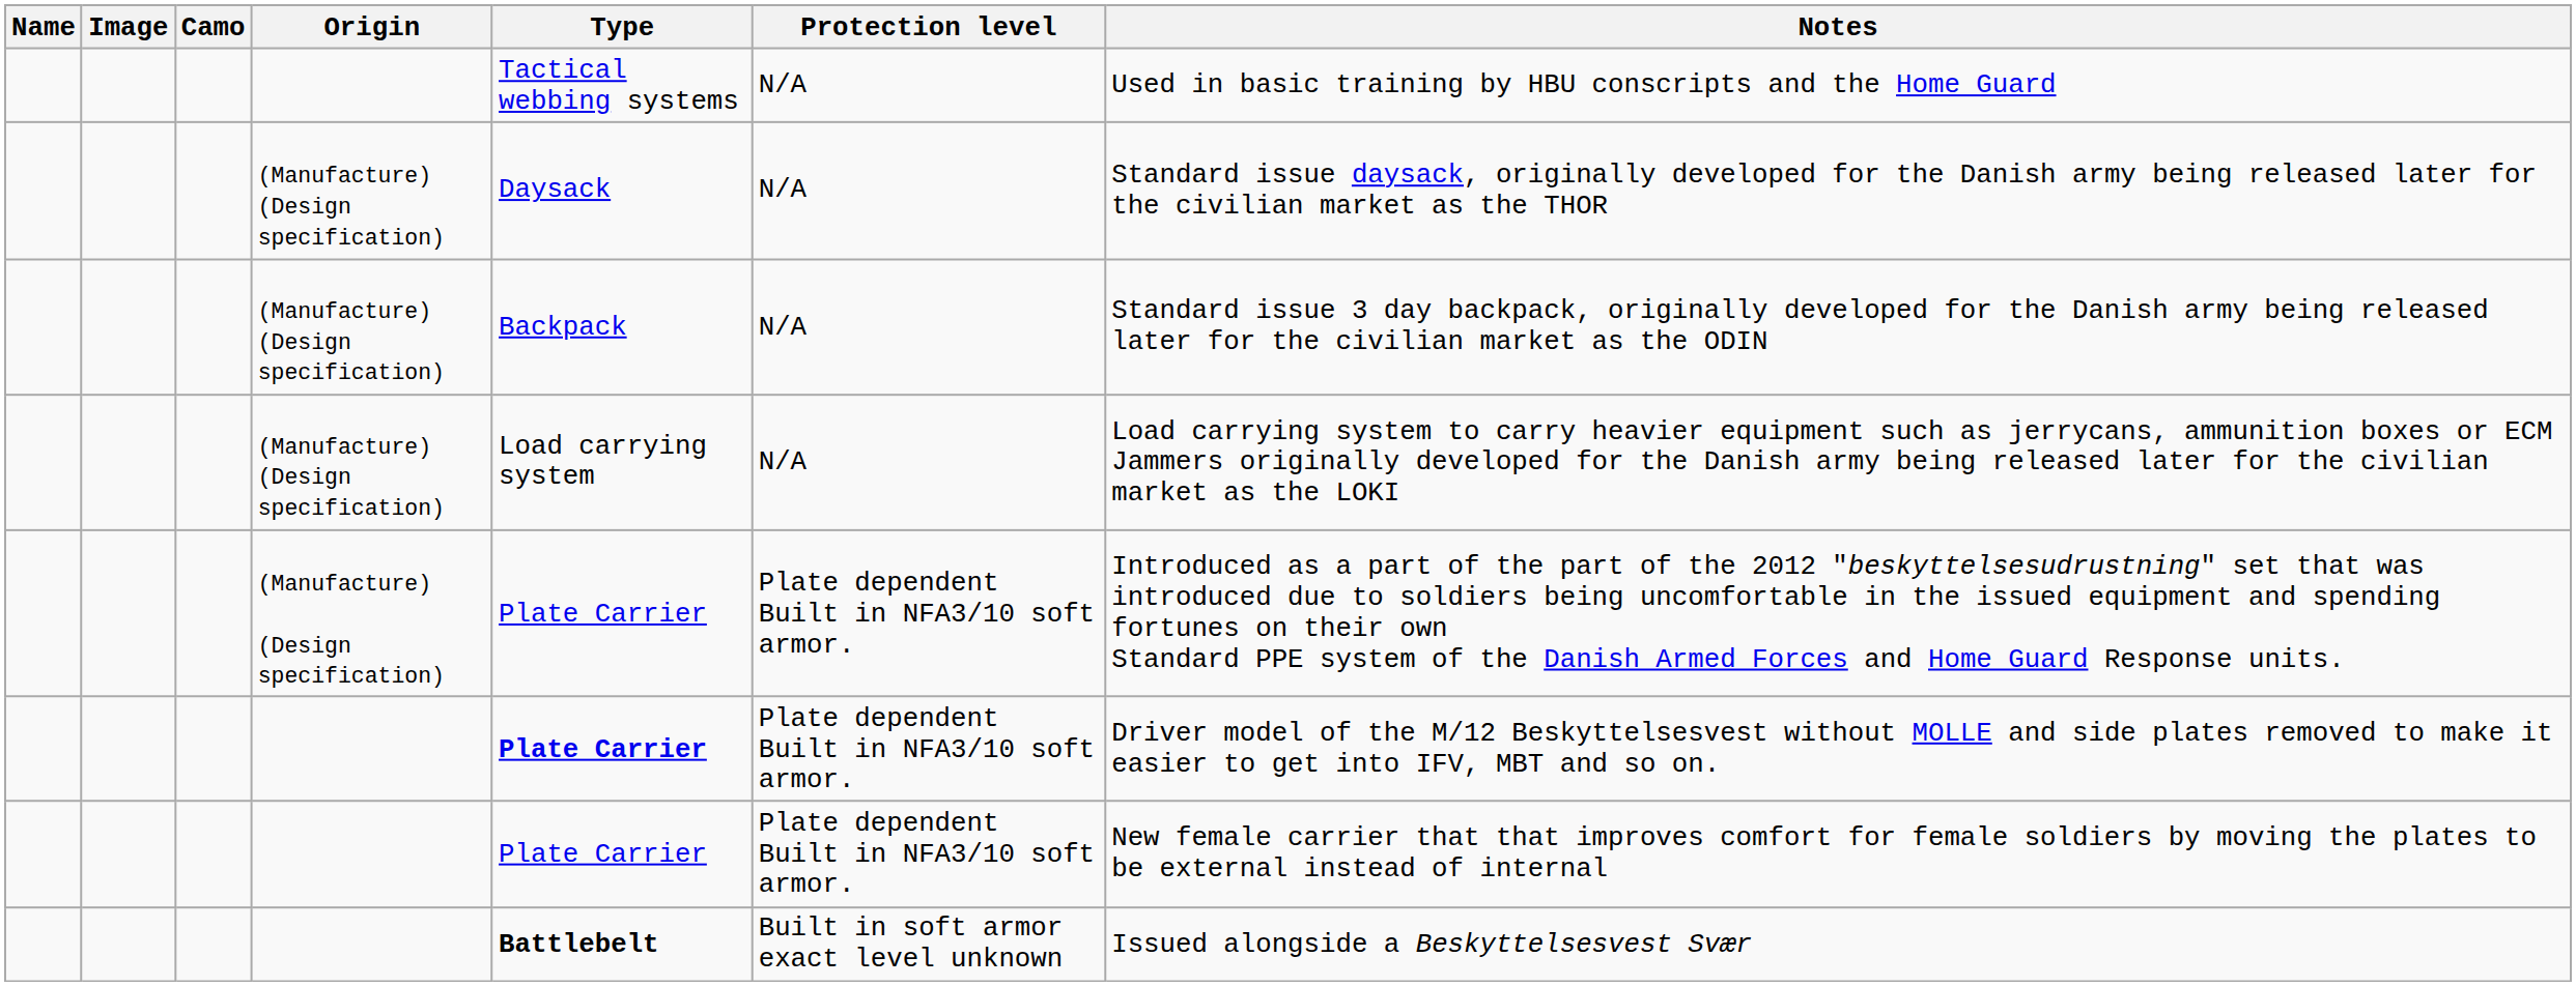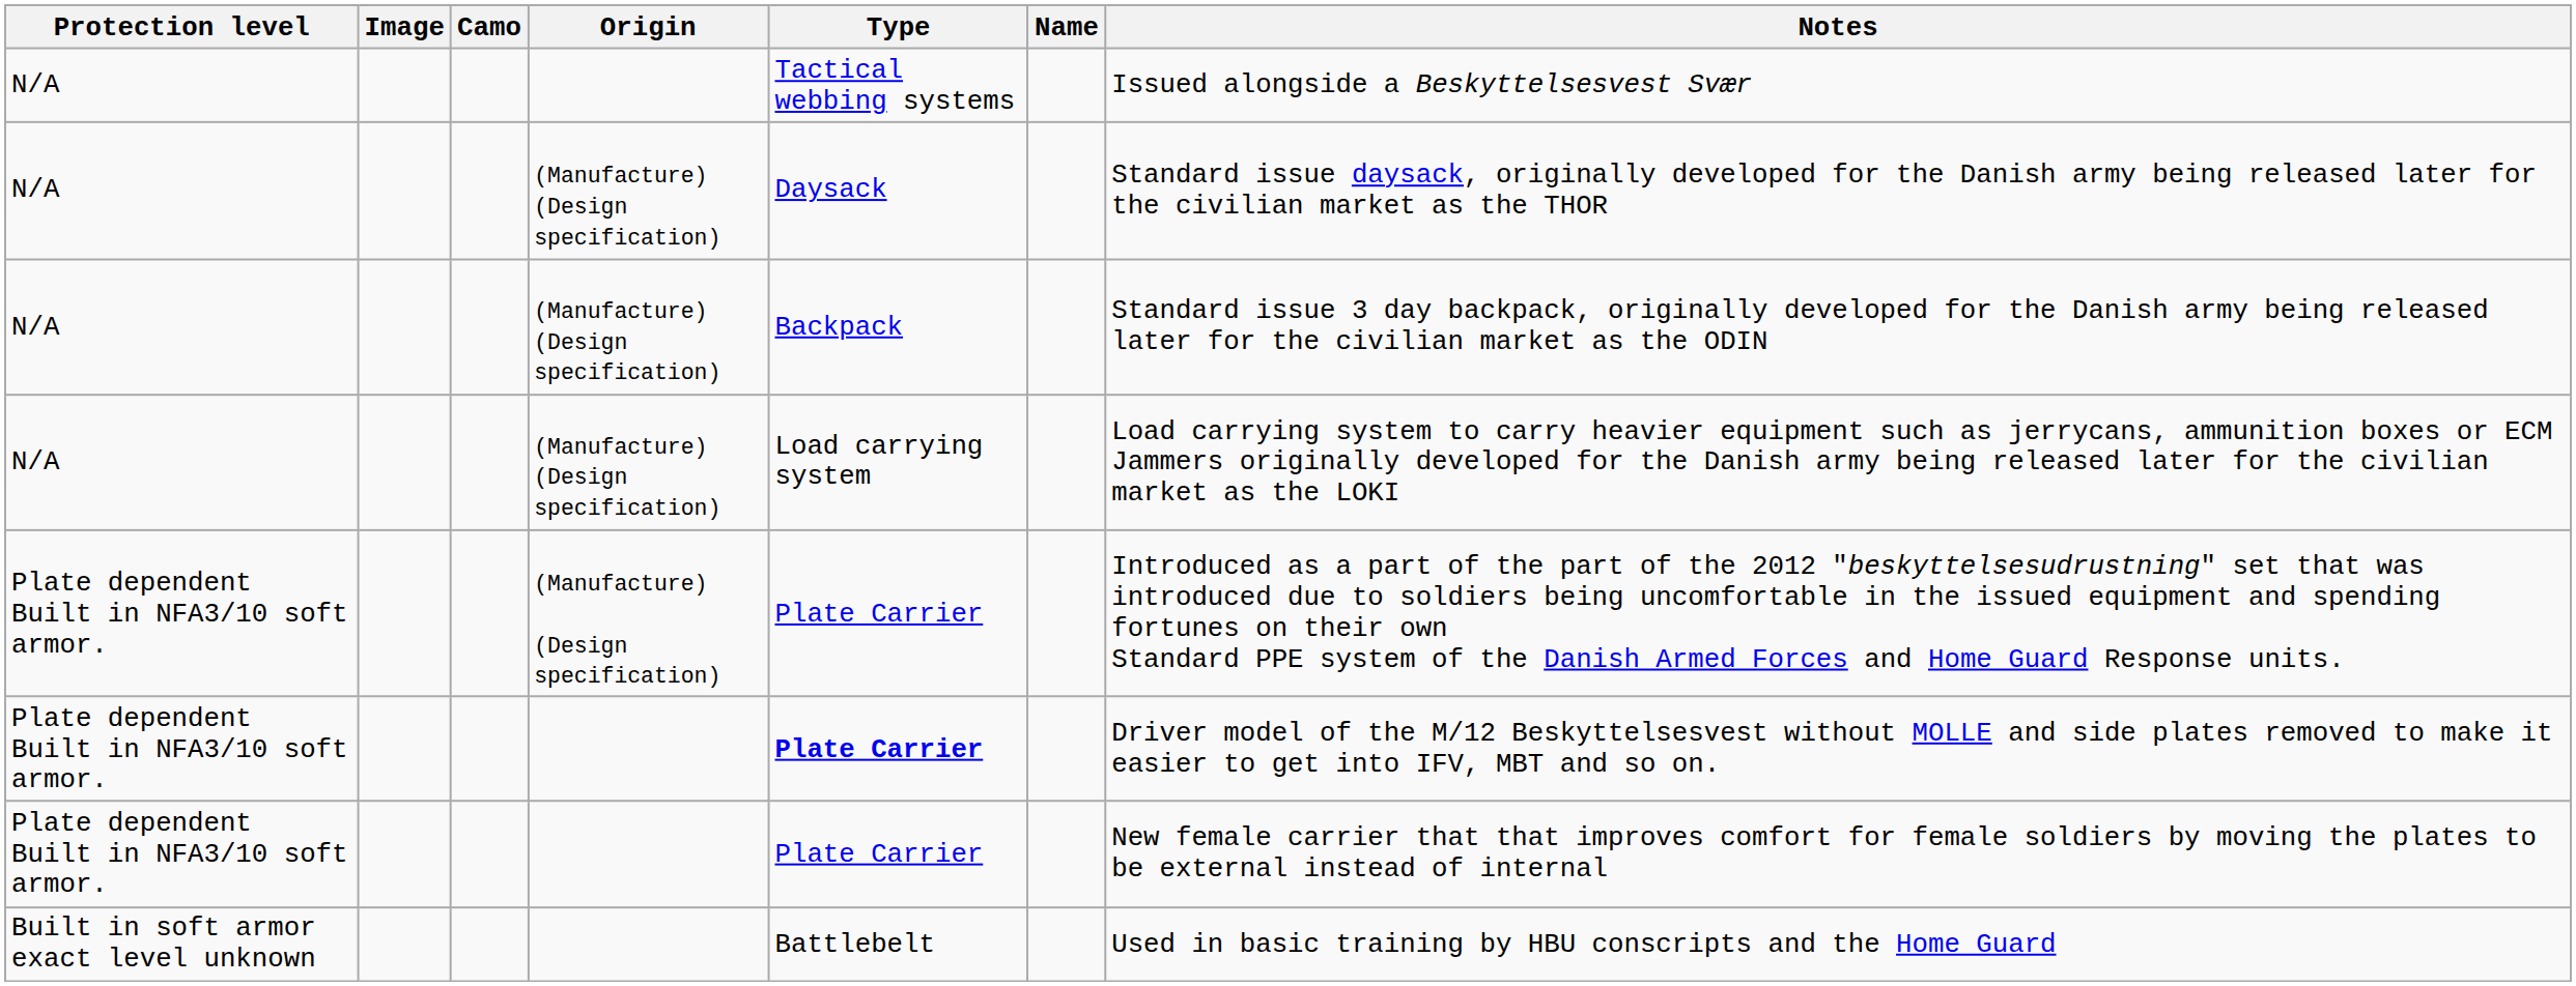columns swapped: Name <-> Protection level
row 2 | Notes: Used in basic training by HBU conscripts and the Home Guard -> Issued alongside a Beskyttelsesvest Svær
row 9 | Type: bold -> normal
row 9 | Notes: Issued alongside a Beskyttelsesvest Svær -> Used in basic training by HBU conscripts and the Home Guard
